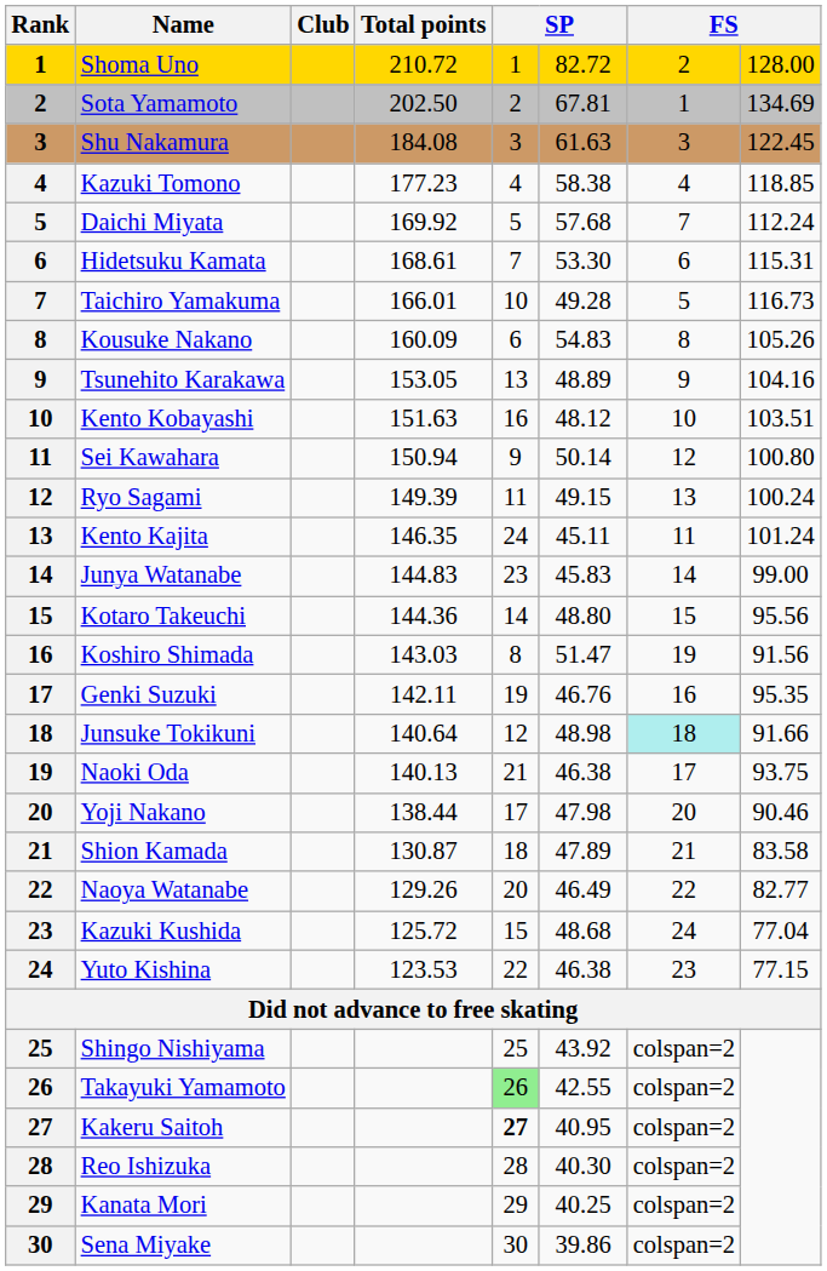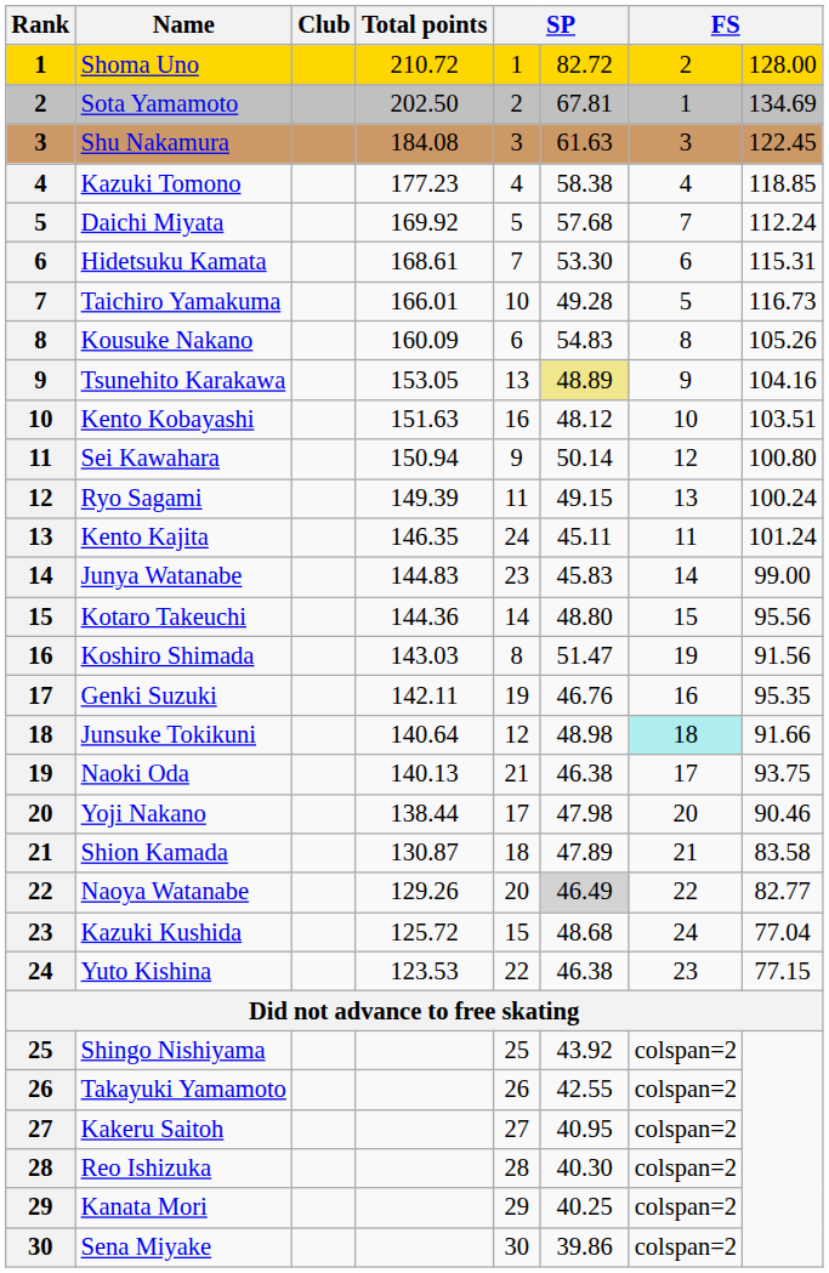Tsunehito Karakawa | column 6: no background -> khaki background
Naoya Watanabe | column 6: no background -> lightgrey background
Takayuki Yamamoto | column 5: lightgreen background -> no background
Kakeru Saitoh | column 5: bold -> normal
